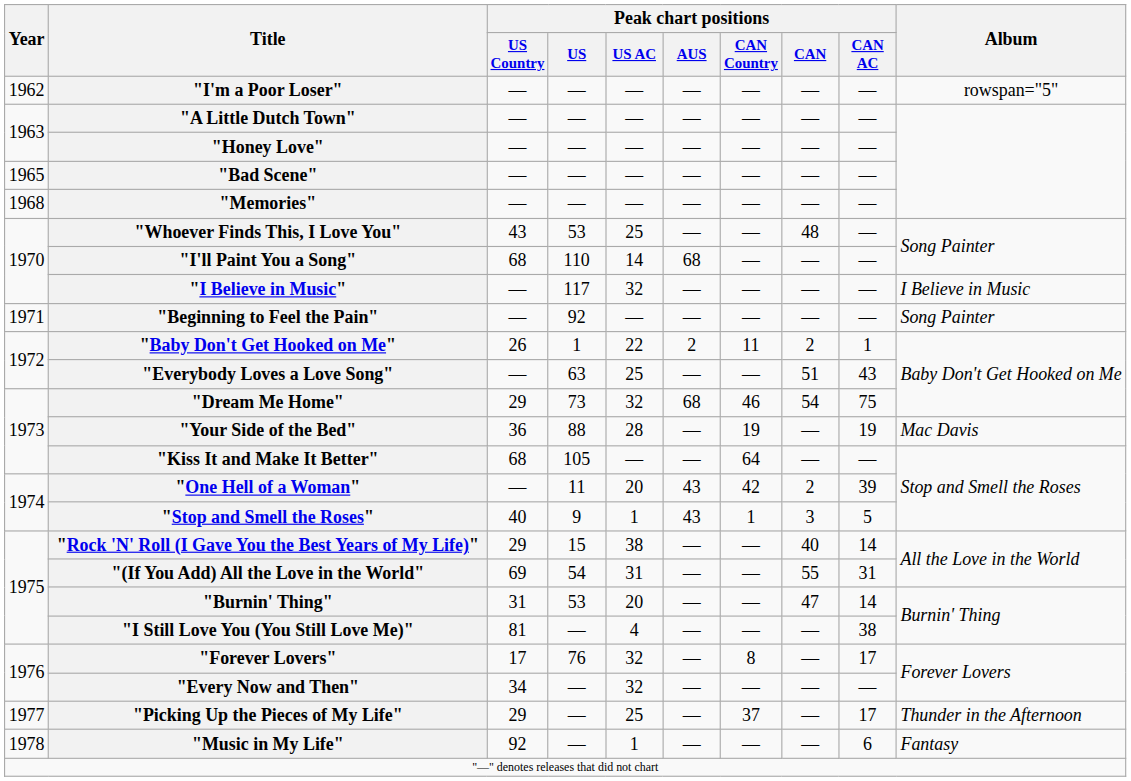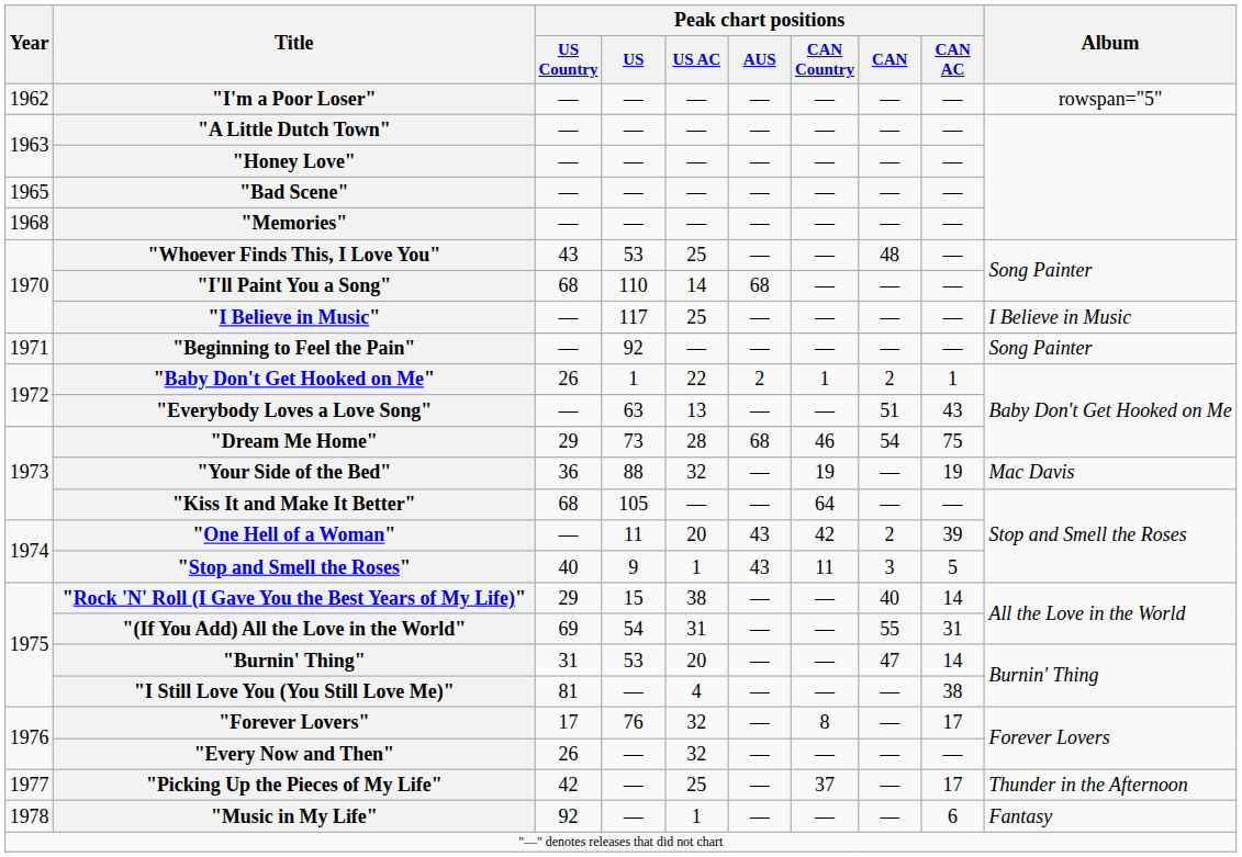"I Believe in Music" | Peak chart positions / US AC: 32 -> 25
"Baby Don't Get Hooked on Me" | Peak chart positions / CAN Country: 11 -> 1
"Everybody Loves a Love Song" | Peak chart positions / US AC: 25 -> 13
"Dream Me Home" | Peak chart positions / US AC: 32 -> 28
"Your Side of the Bed" | Peak chart positions / US AC: 28 -> 32
"Stop and Smell the Roses" | Peak chart positions / CAN Country: 1 -> 11
"Every Now and Then" | Peak chart positions / US Country: 34 -> 26
"Picking Up the Pieces of My Life" | Peak chart positions / US Country: 29 -> 42
